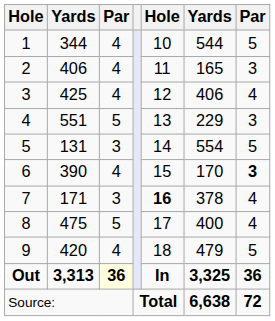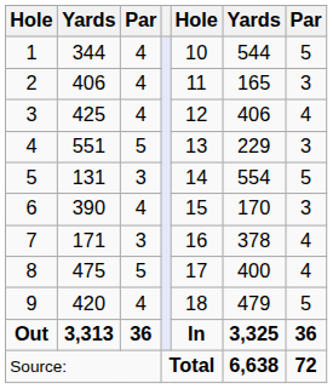6 | column 7: bold -> normal
7 | column 5: bold -> normal
Out | column 3: lightyellow background -> no background
